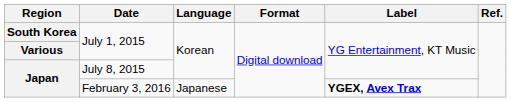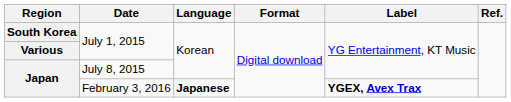February 3, 2016 | Language: normal -> bold
